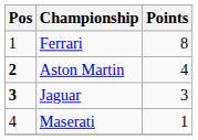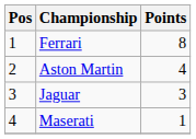Aston Martin | Pos: bold -> normal
Jaguar | Pos: bold -> normal
